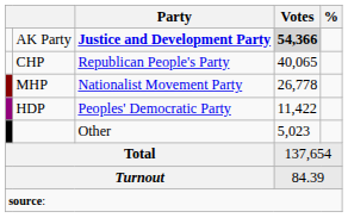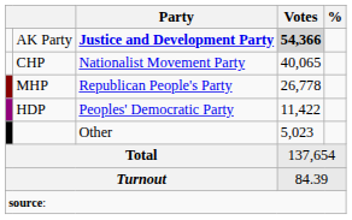CHP | Party: Republican People's Party -> Nationalist Movement Party
MHP | Party: Nationalist Movement Party -> Republican People's Party
